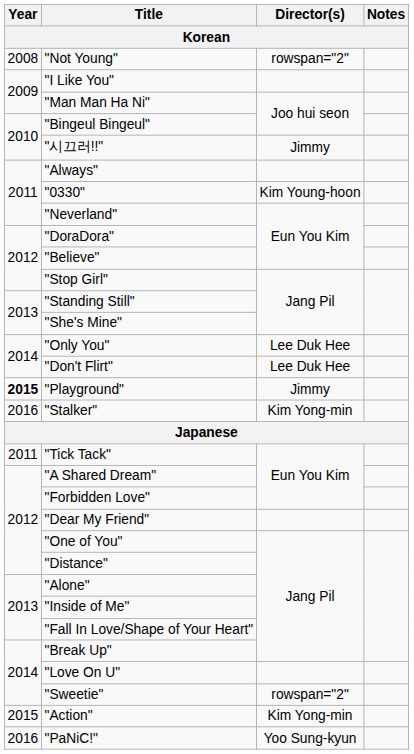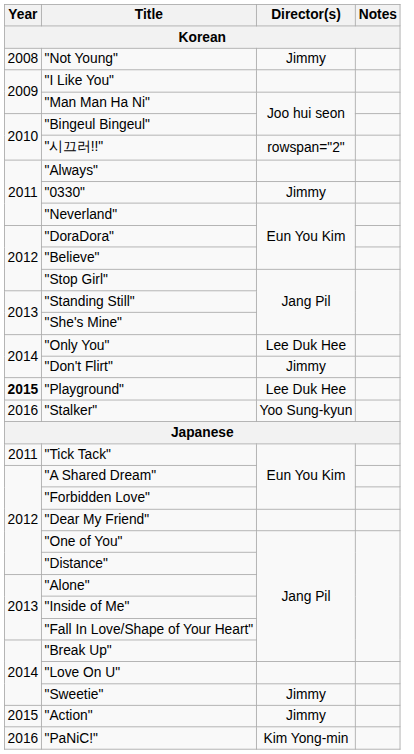"Not Young" | Director(s): rowspan="2" -> Jimmy
"시끄러!!" | Director(s): Jimmy -> rowspan="2"
"0330" | Director(s): Kim Young-hoon -> Jimmy
"Don't Flirt" | Director(s): Lee Duk Hee -> Jimmy
"Playground" | Director(s): Jimmy -> Lee Duk Hee
"Stalker" | Director(s): Kim Yong-min -> Yoo Sung-kyun
"Sweetie" | Director(s): rowspan="2" -> Jimmy
"Action" | Director(s): Kim Yong-min -> Jimmy
"PaNiC!" | Director(s): Yoo Sung-kyun -> Kim Yong-min
